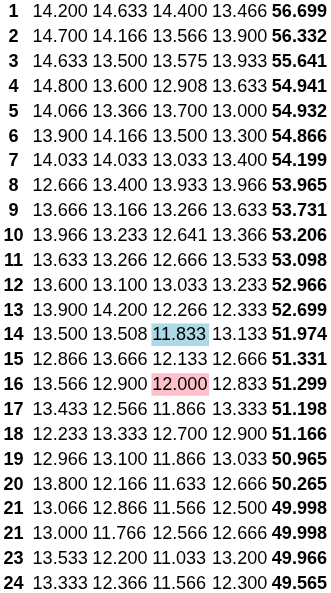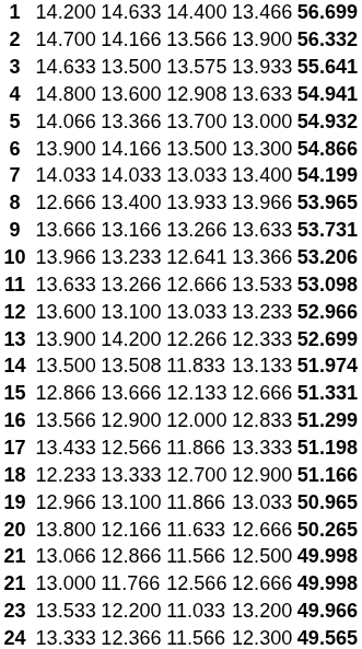14 | column 4: lightblue background -> no background
16 | column 4: pink background -> no background
